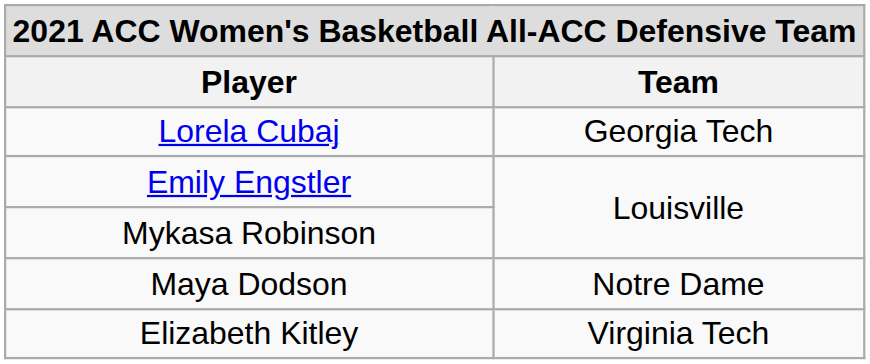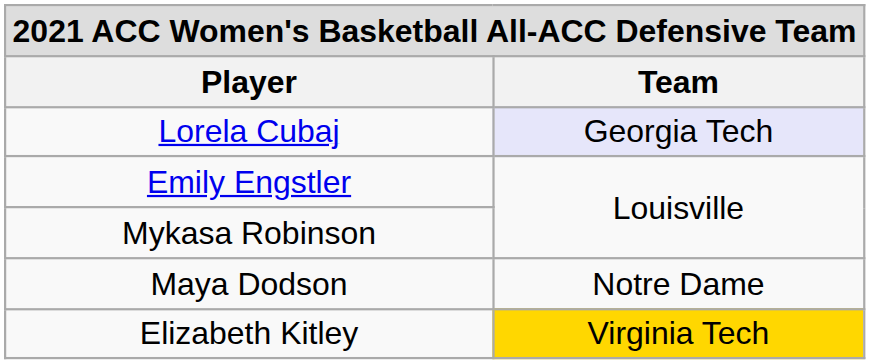Lorela Cubaj | Team: no background -> lavender background
Elizabeth Kitley | Team: no background -> gold background
